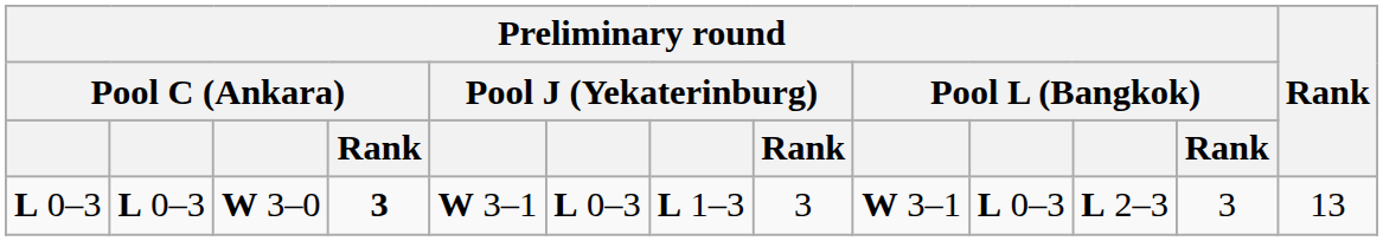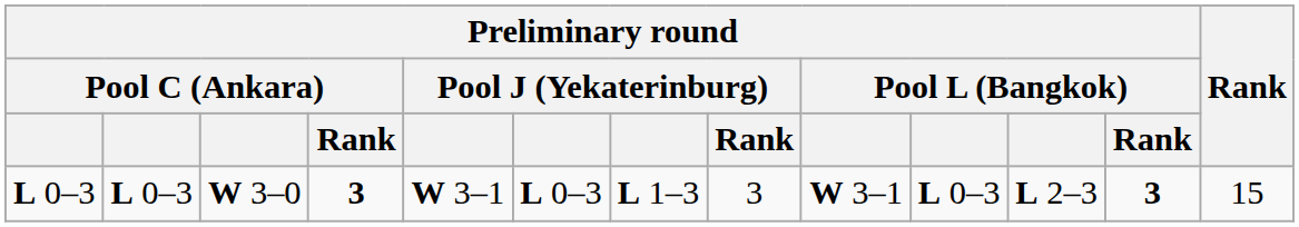row 4 | Preliminary round / Pool L (Bangkok) / Rank: normal -> bold
row 4 | Rank: 13 -> 15
